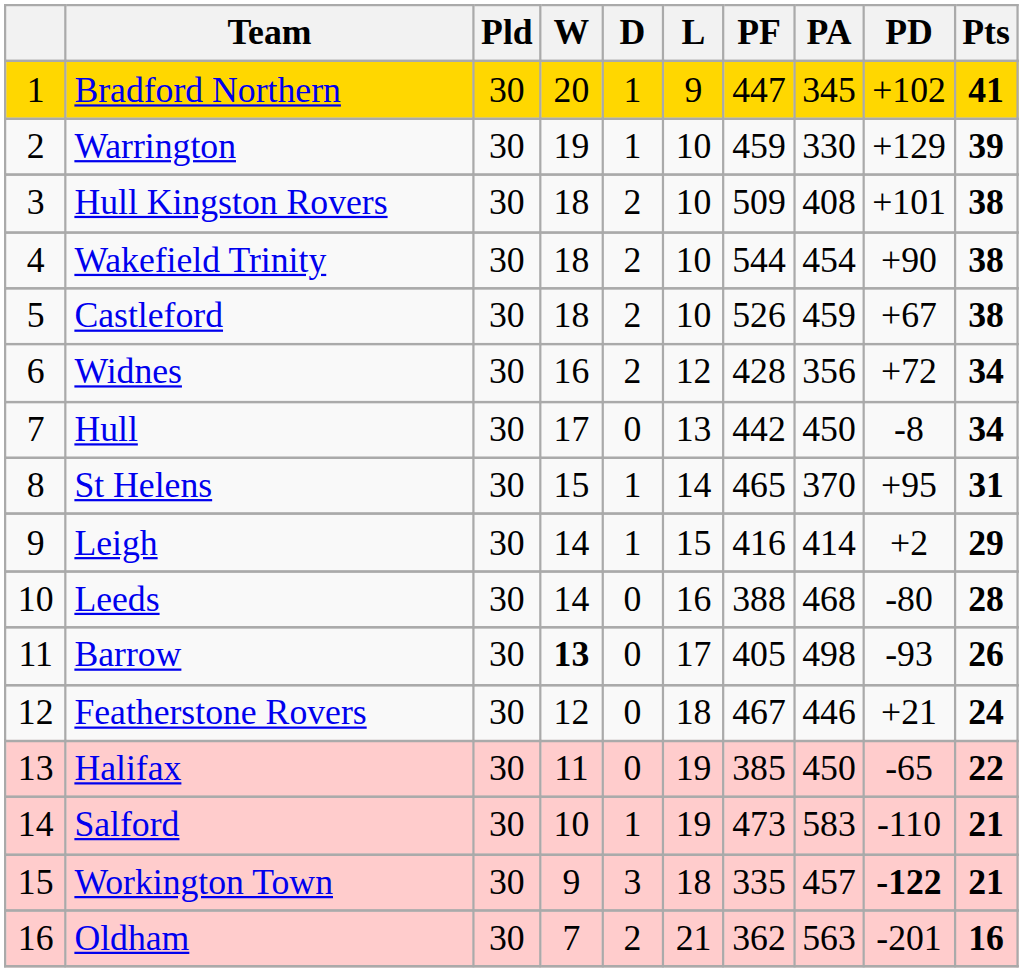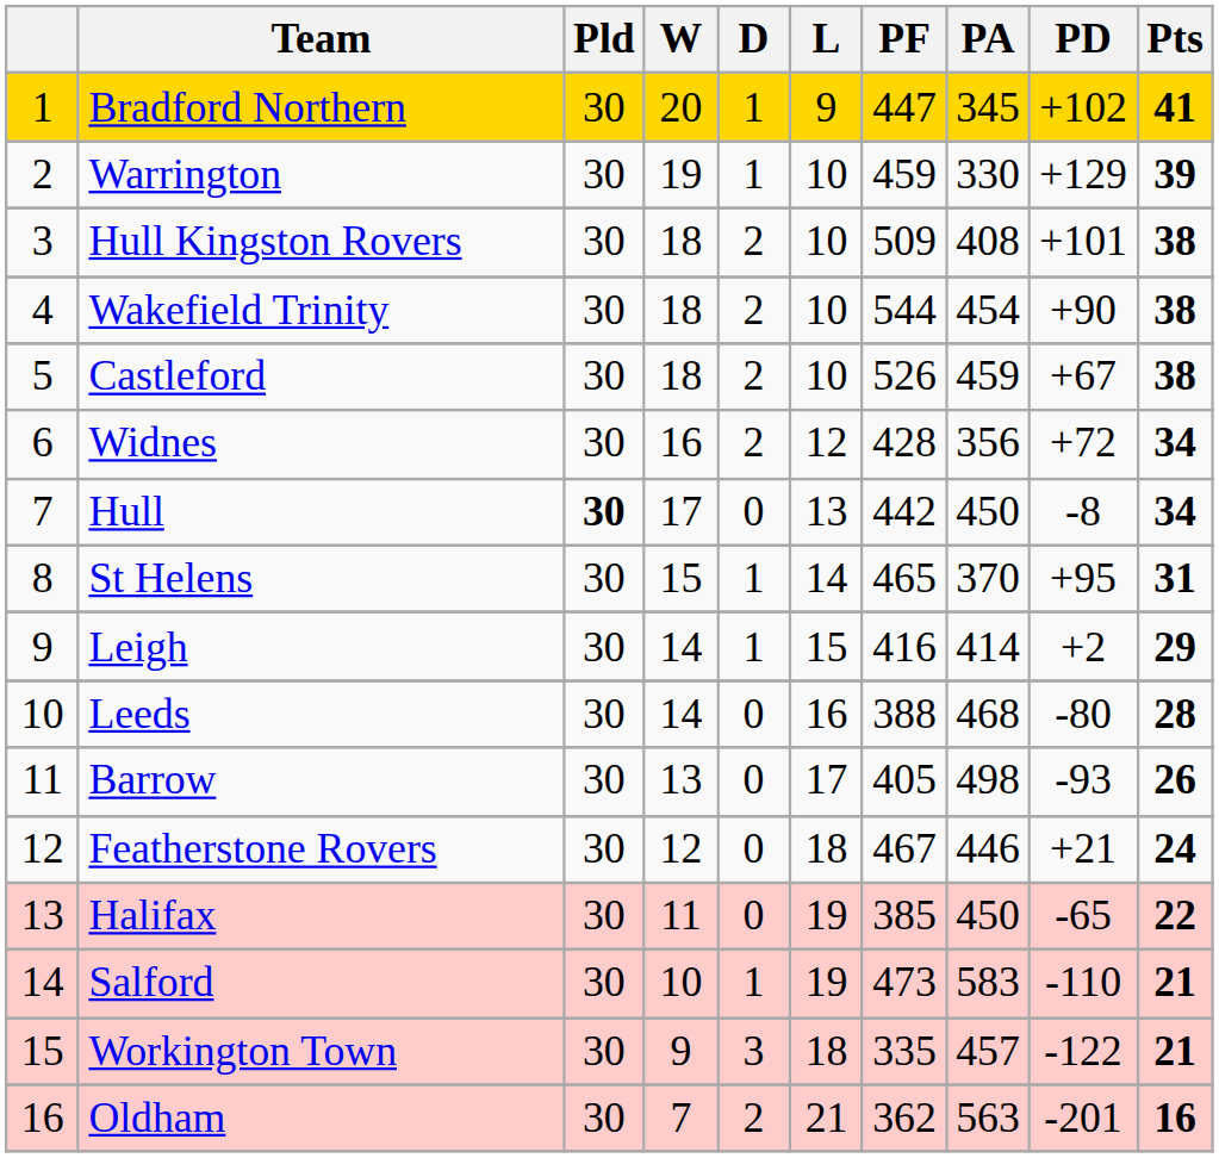Hull | Pld: normal -> bold
Barrow | W: bold -> normal
Workington Town | PD: bold -> normal
